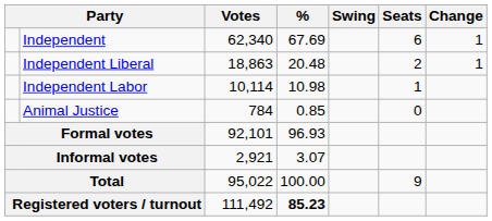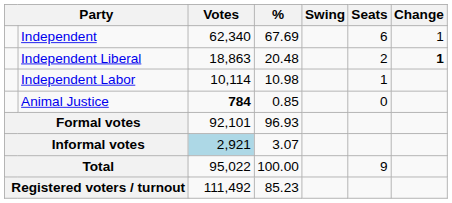Independent Liberal | Change: normal -> bold
Animal Justice | Votes: normal -> bold
Informal votes | Votes: no background -> lightblue background
Registered voters / turnout | %: bold -> normal
